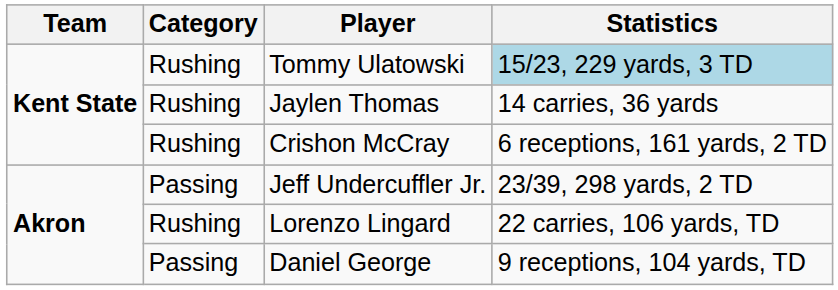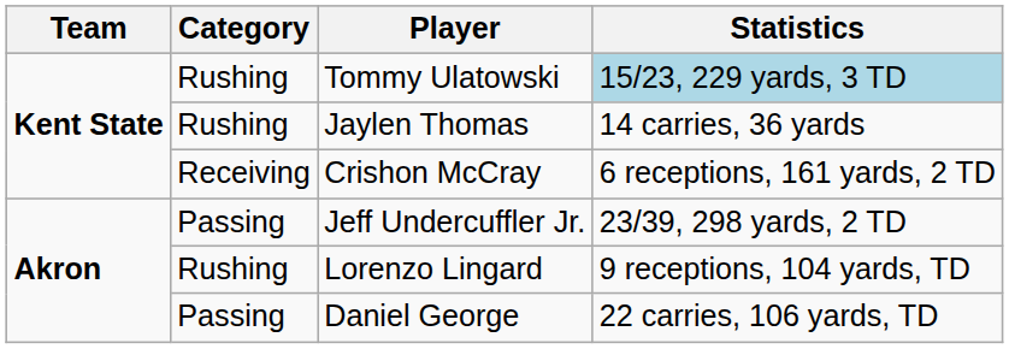Crishon McCray | Category: Rushing -> Receiving
Lorenzo Lingard | Statistics: 22 carries, 106 yards, TD -> 9 receptions, 104 yards, TD
Daniel George | Statistics: 9 receptions, 104 yards, TD -> 22 carries, 106 yards, TD
